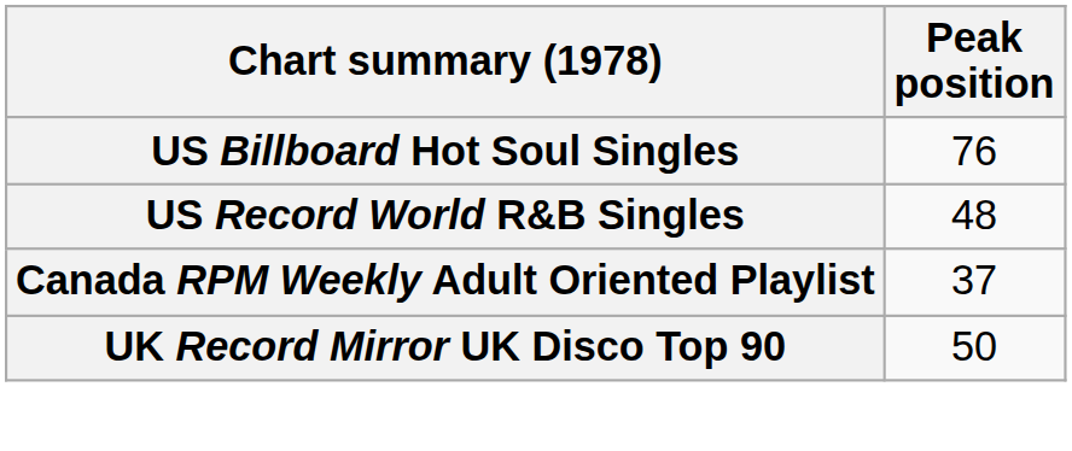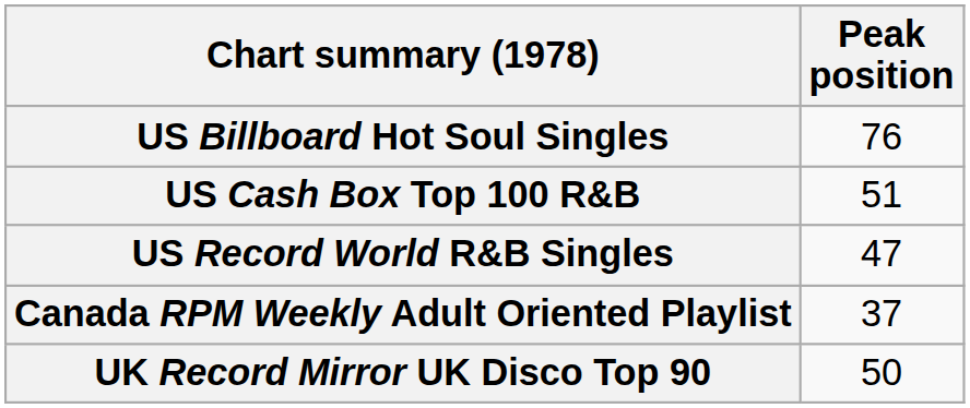+ row: US Cash Box Top 100 R&B | 51
US Record World R&B Singles | Peak position: 48 -> 47
